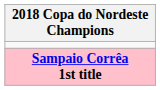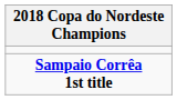row 3 | column 1: pink background -> no background
